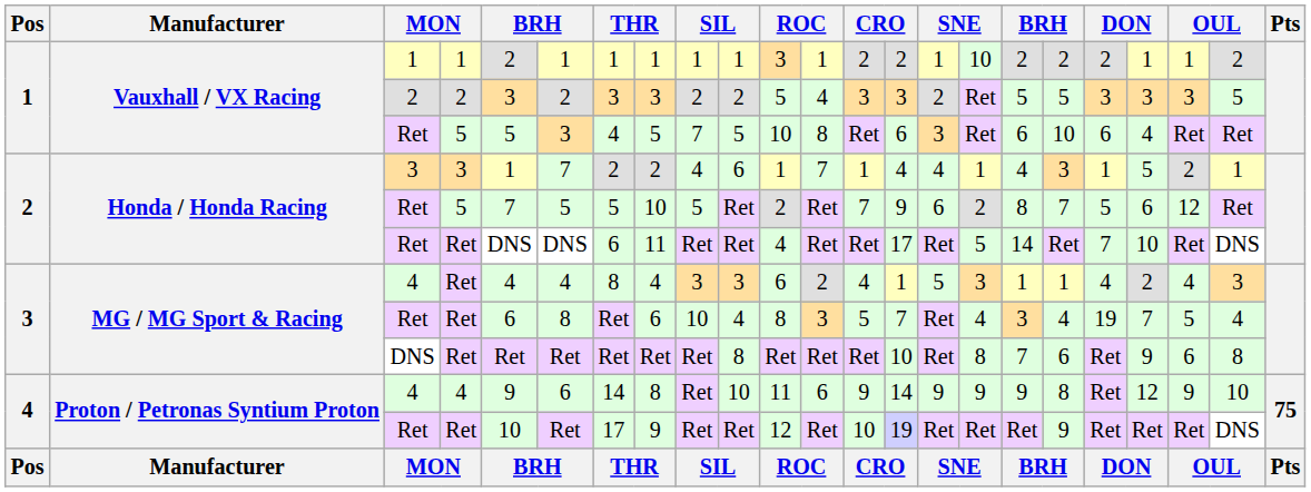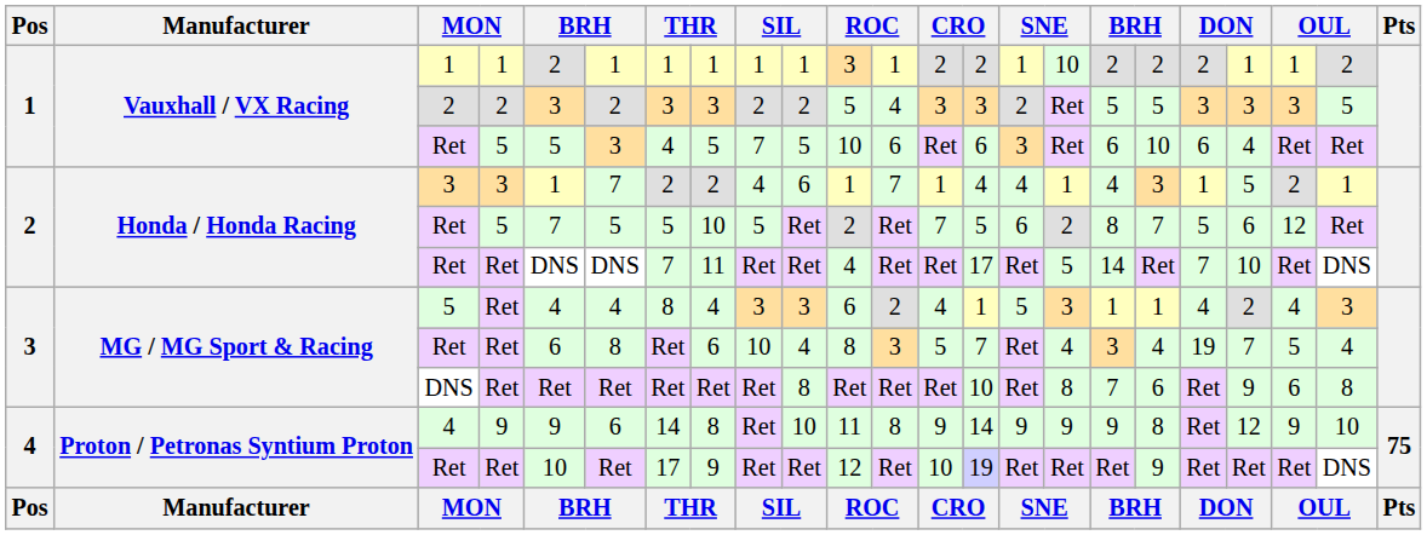row 4 | column 12: 8 -> 6
row 6 | column 14: 9 -> 5
row 7 | column 7: 6 -> 7
row 8 | column 3: 4 -> 5
row 11 | column 4: 4 -> 9
row 11 | column 12: 6 -> 8
